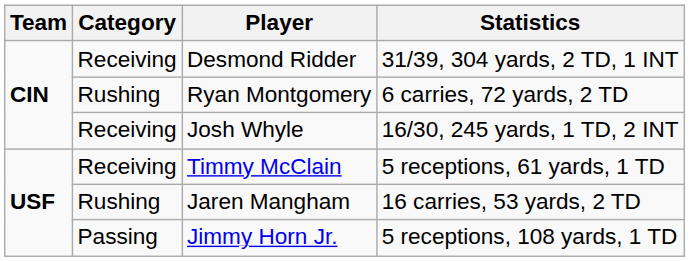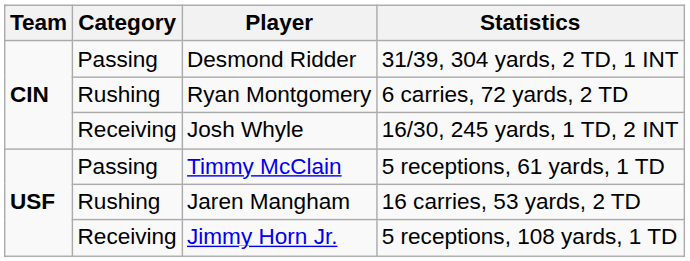Desmond Ridder | Category: Receiving -> Passing
Timmy McClain | Category: Receiving -> Passing
Jimmy Horn Jr. | Category: Passing -> Receiving
